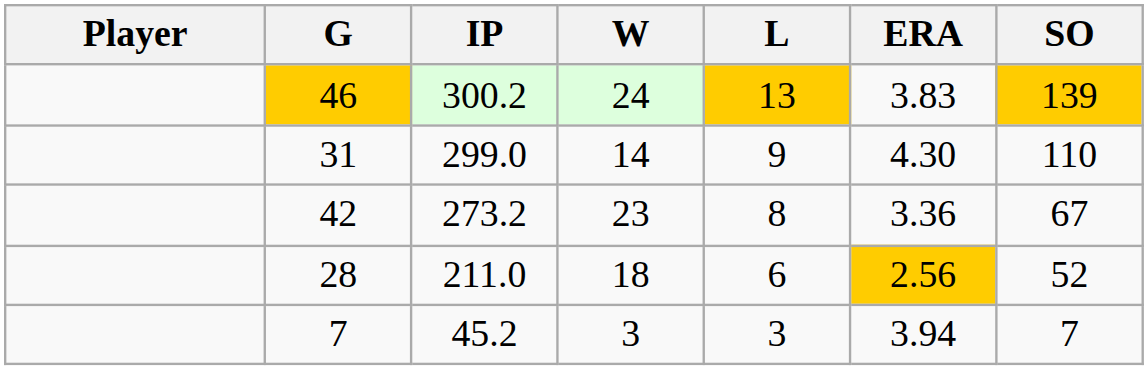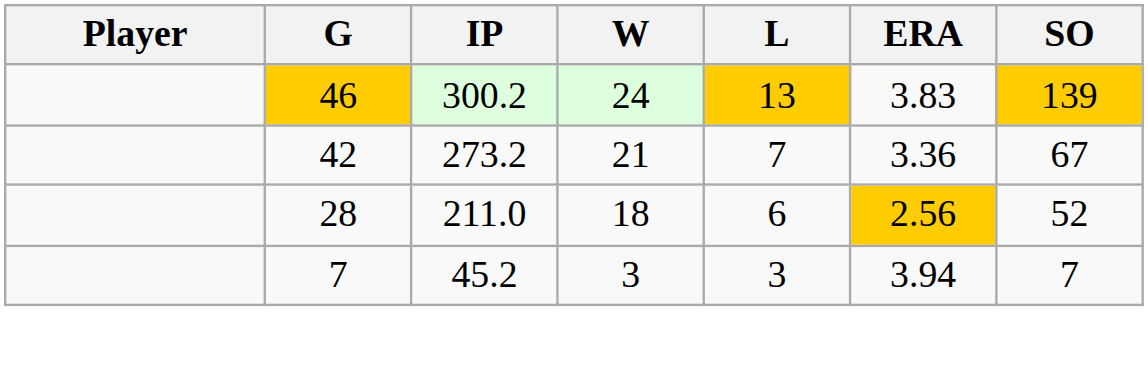- row: 31 | 299.0 | 14 | 9 | 4.30 | 110
42 | W: 23 -> 21
42 | L: 8 -> 7
